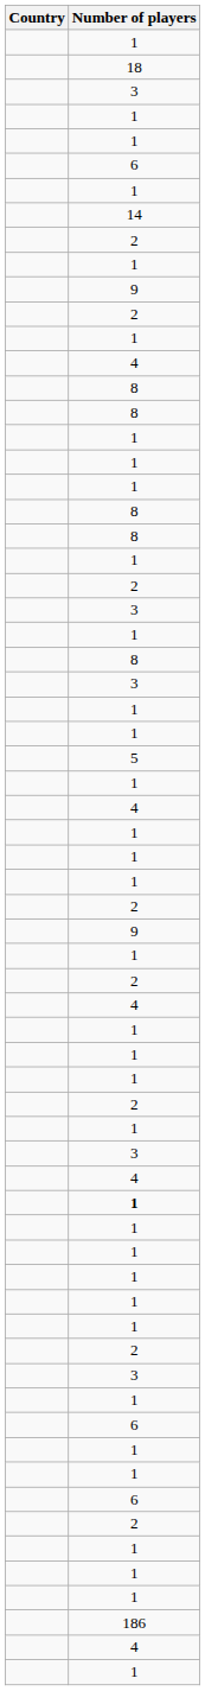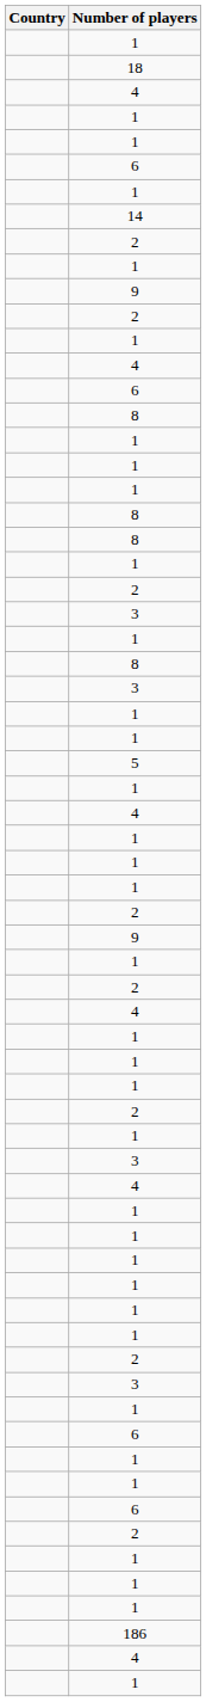row 4 | Number of players: 3 -> 4
row 16 | Number of players: 8 -> 6
row 49 | Number of players: bold -> normal
